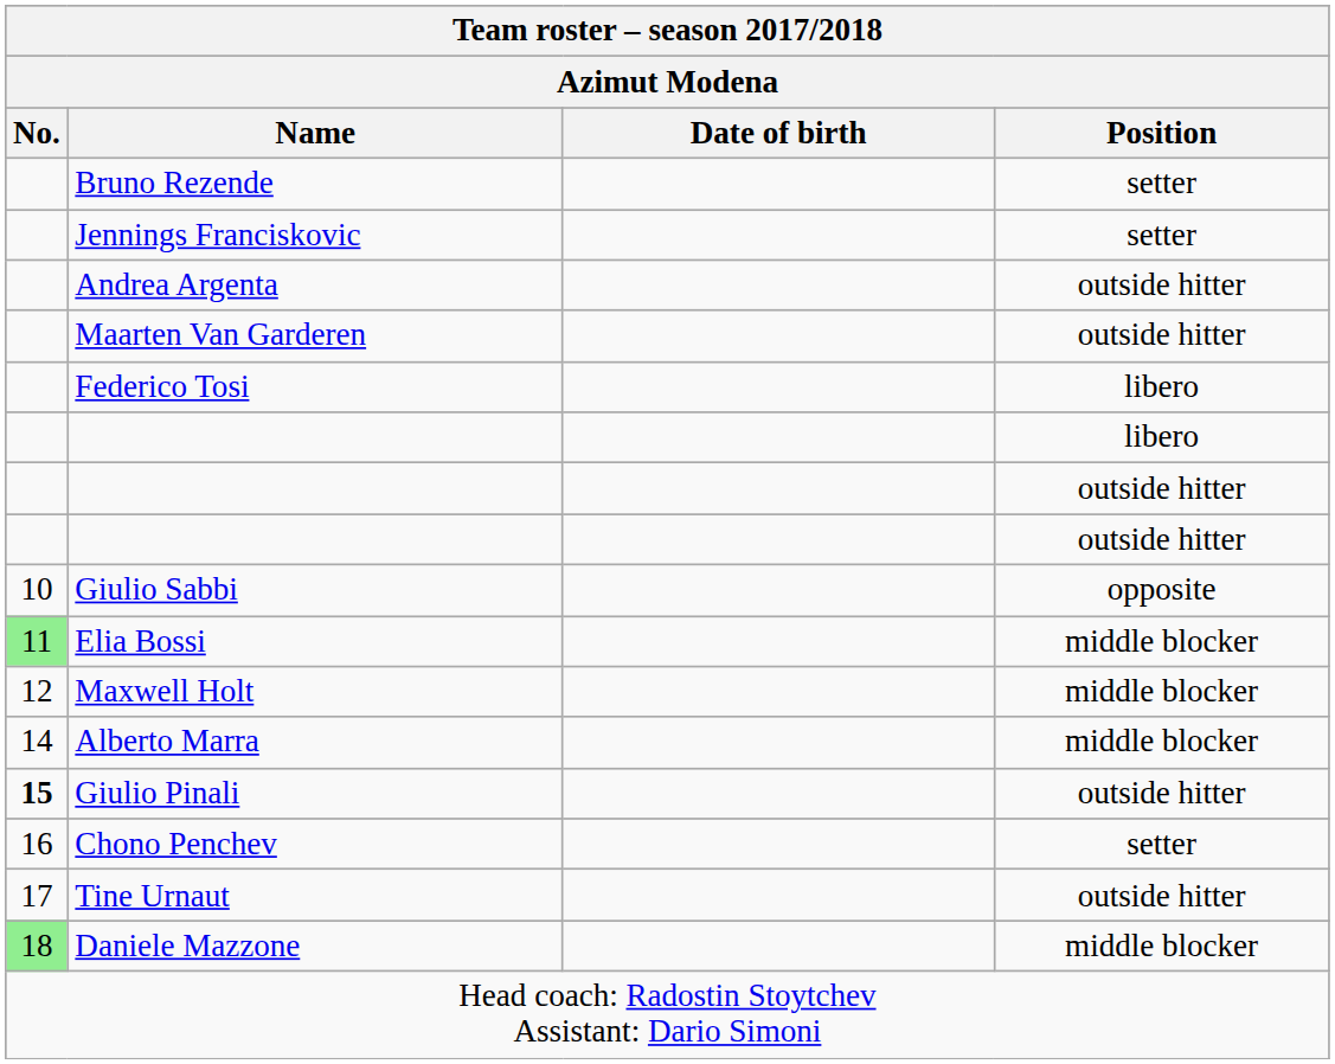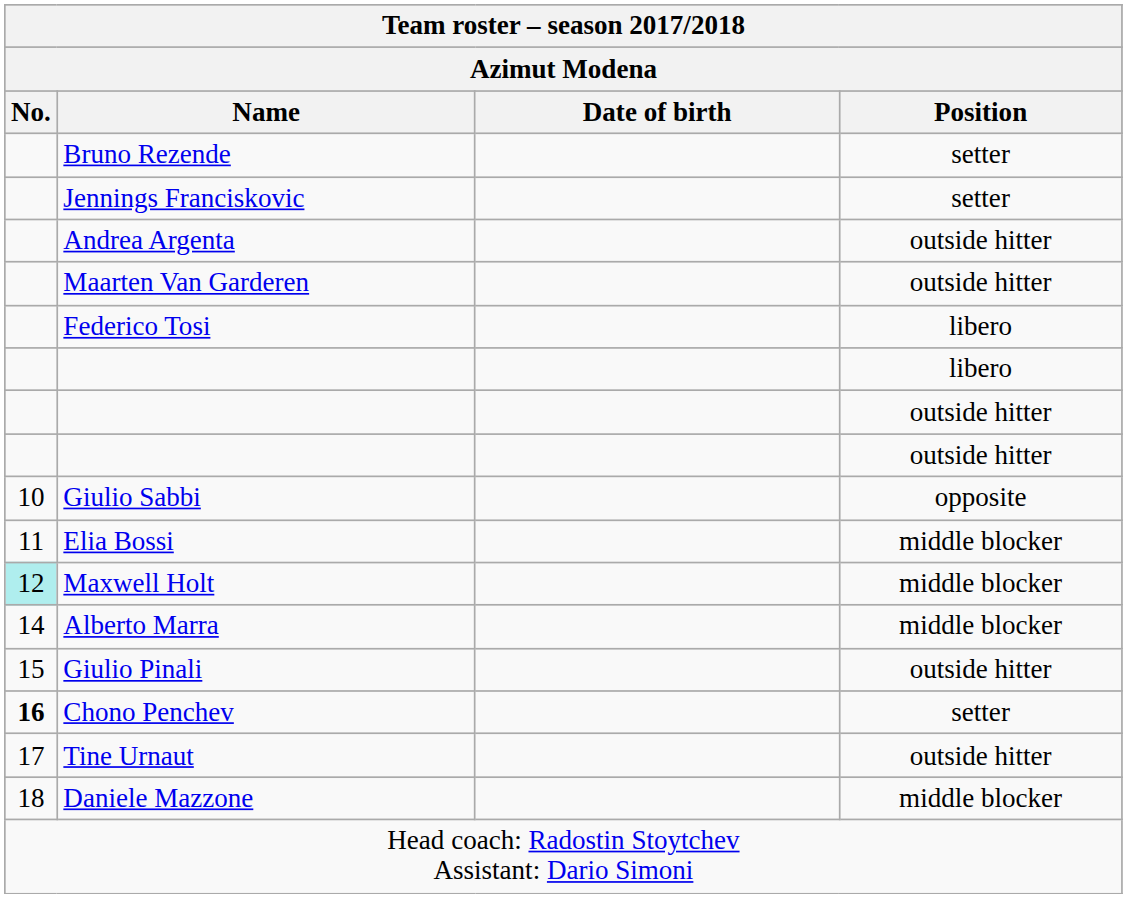Elia Bossi | No.: lightgreen background -> no background
Maxwell Holt | No.: no background -> paleturquoise background
Giulio Pinali | No.: bold -> normal
Chono Penchev | No.: normal -> bold
Daniele Mazzone | No.: lightgreen background -> no background
